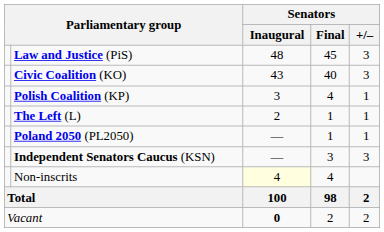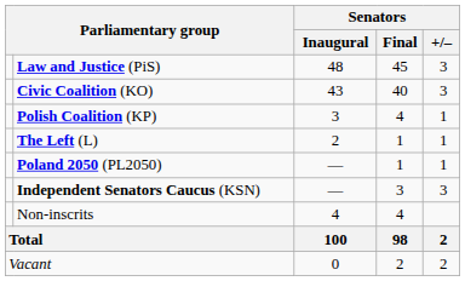Non-inscrits | Senators / Inaugural: lightyellow background -> no background
Vacant | Senators / Inaugural: bold -> normal
